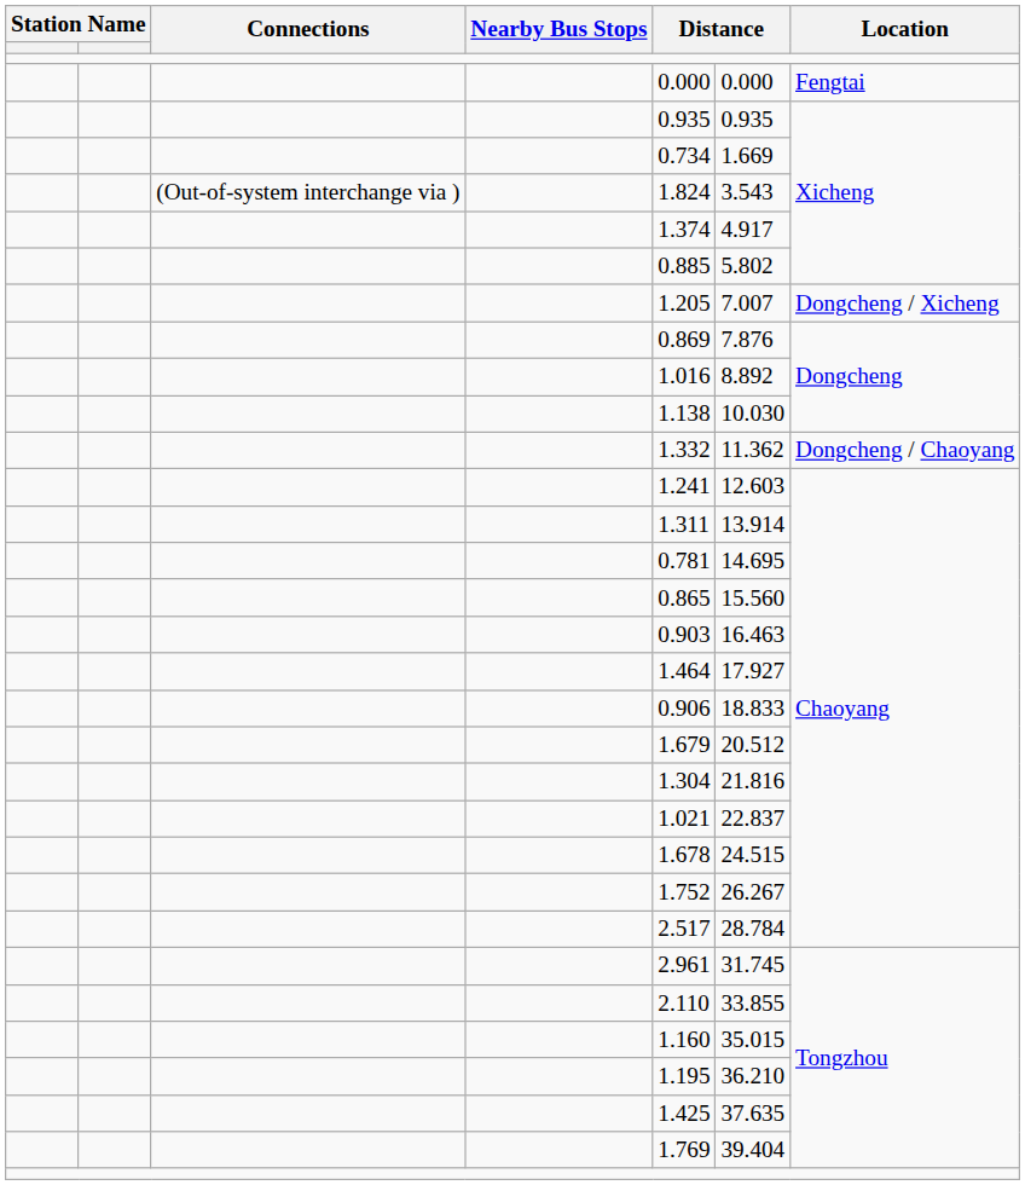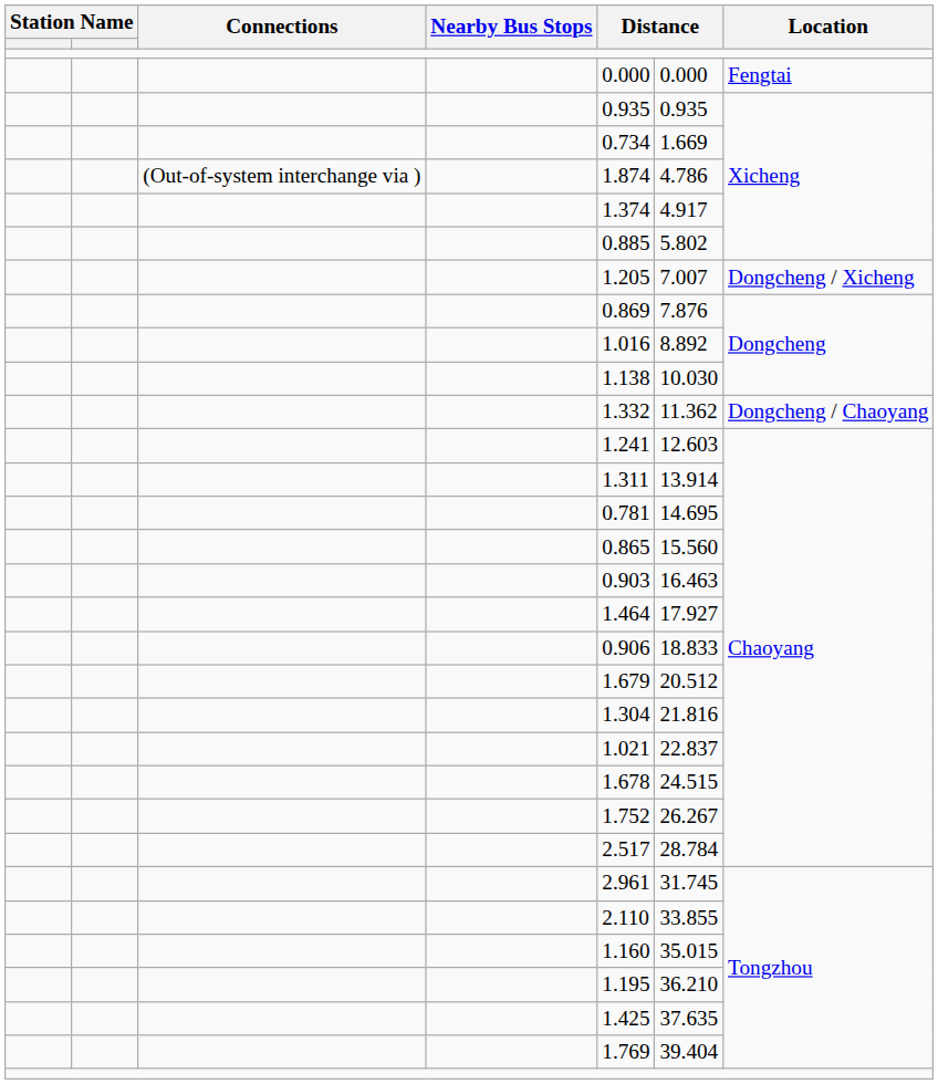(Out-of-system interchange via ) | column 5: 1.824 -> 1.874
(Out-of-system interchange via ) | column 6: 3.543 -> 4.786
